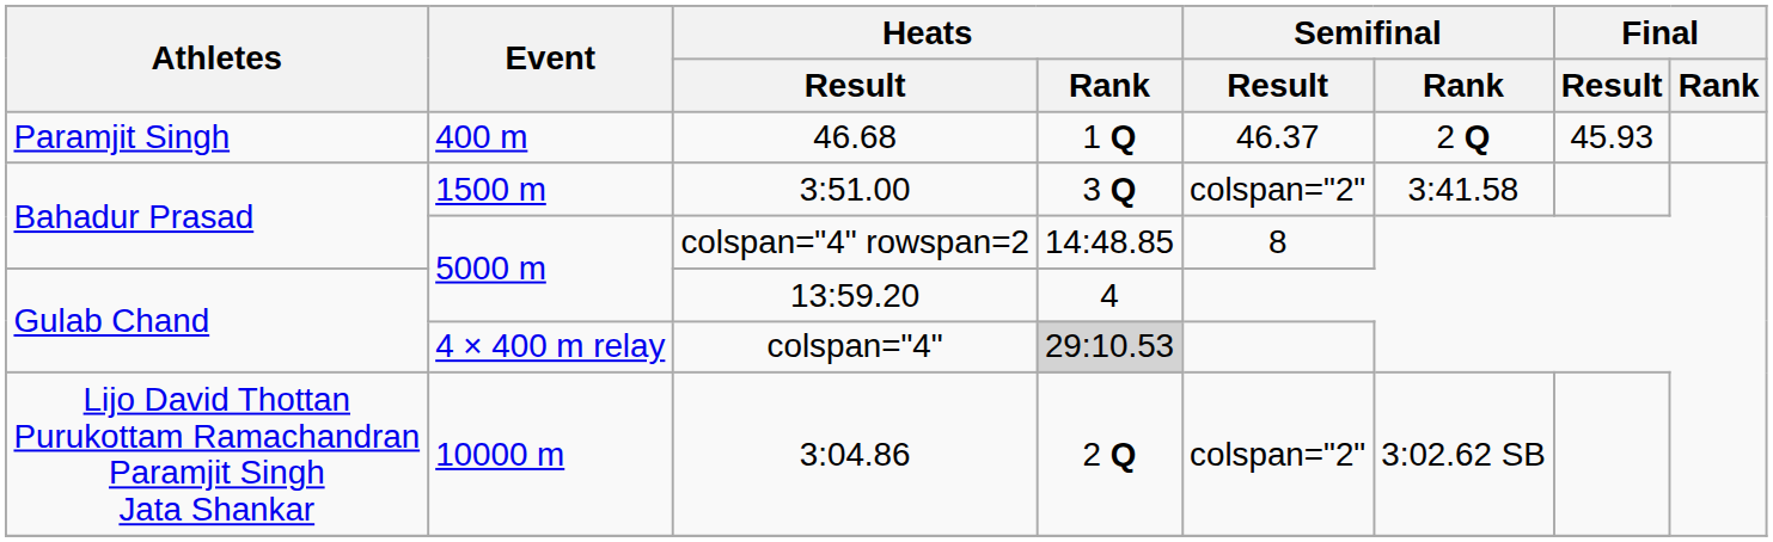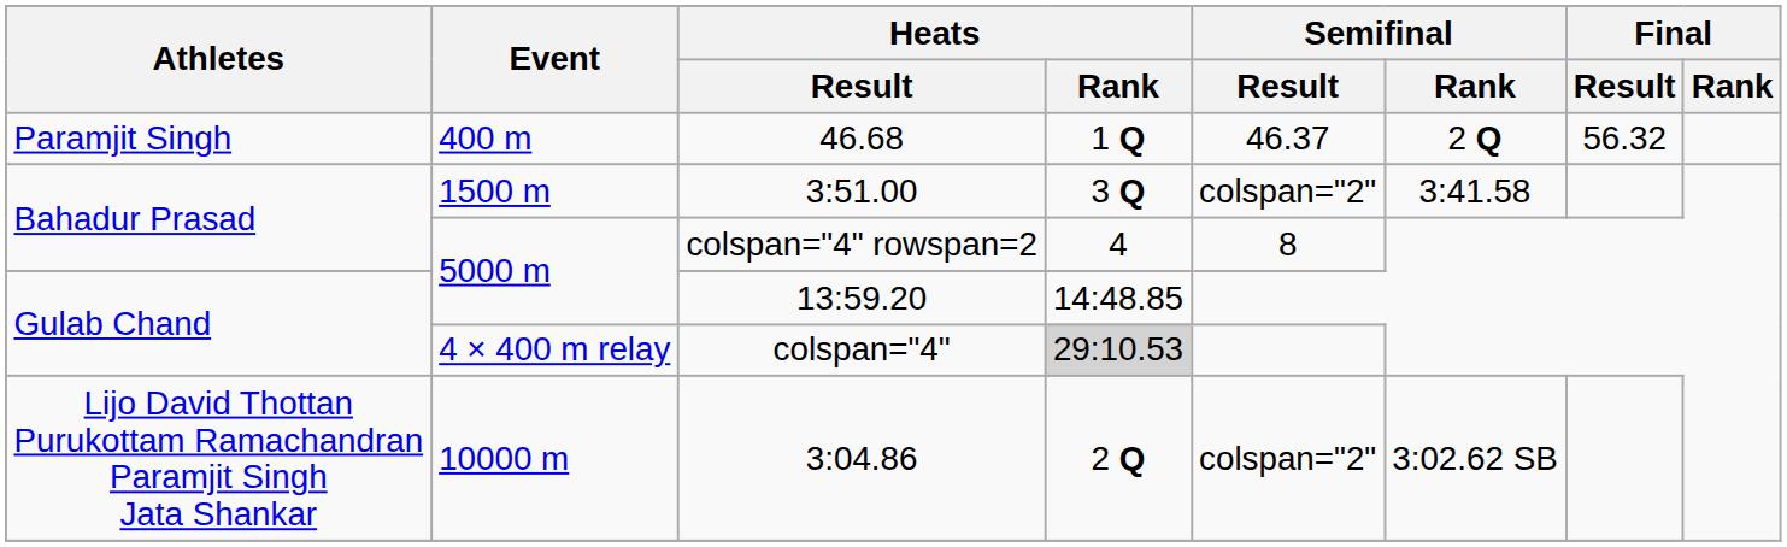46.68 | Final / Result: 45.93 -> 56.32
colspan="4" rowspan=2 | Heats / Rank: 14:48.85 -> 4
13:59.20 | Heats / Rank: 4 -> 14:48.85
